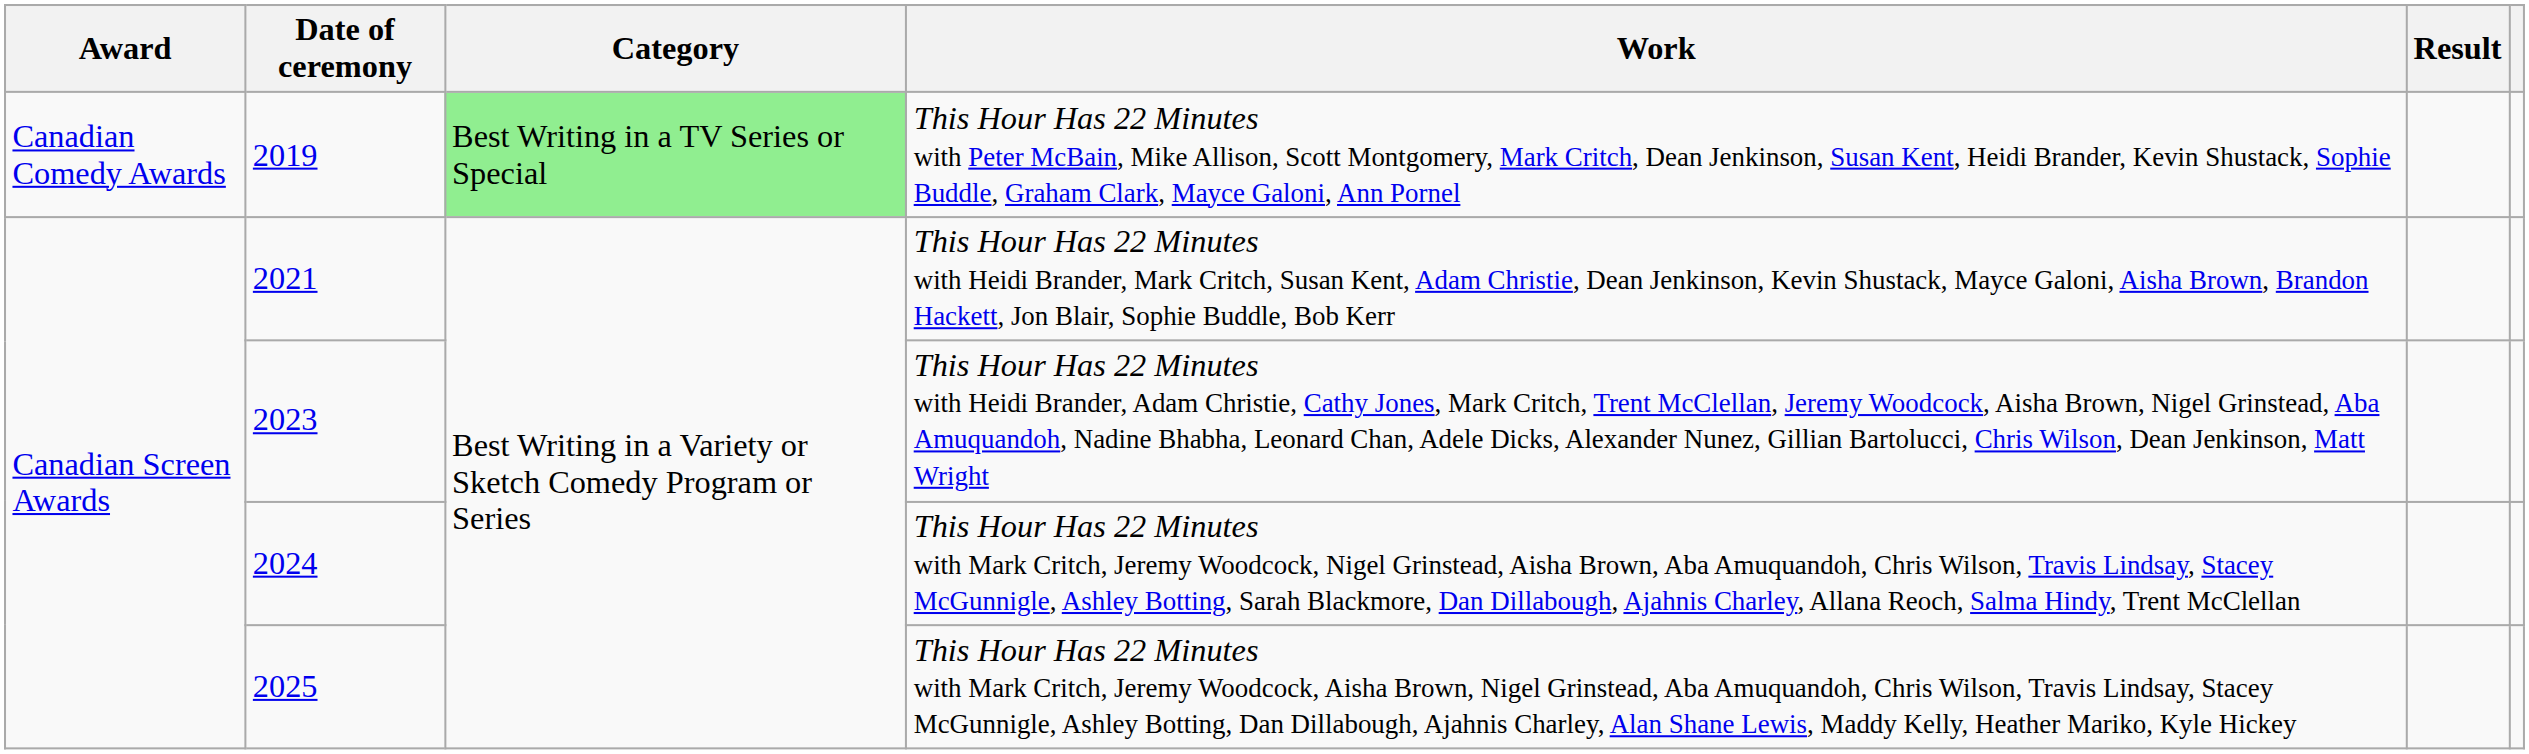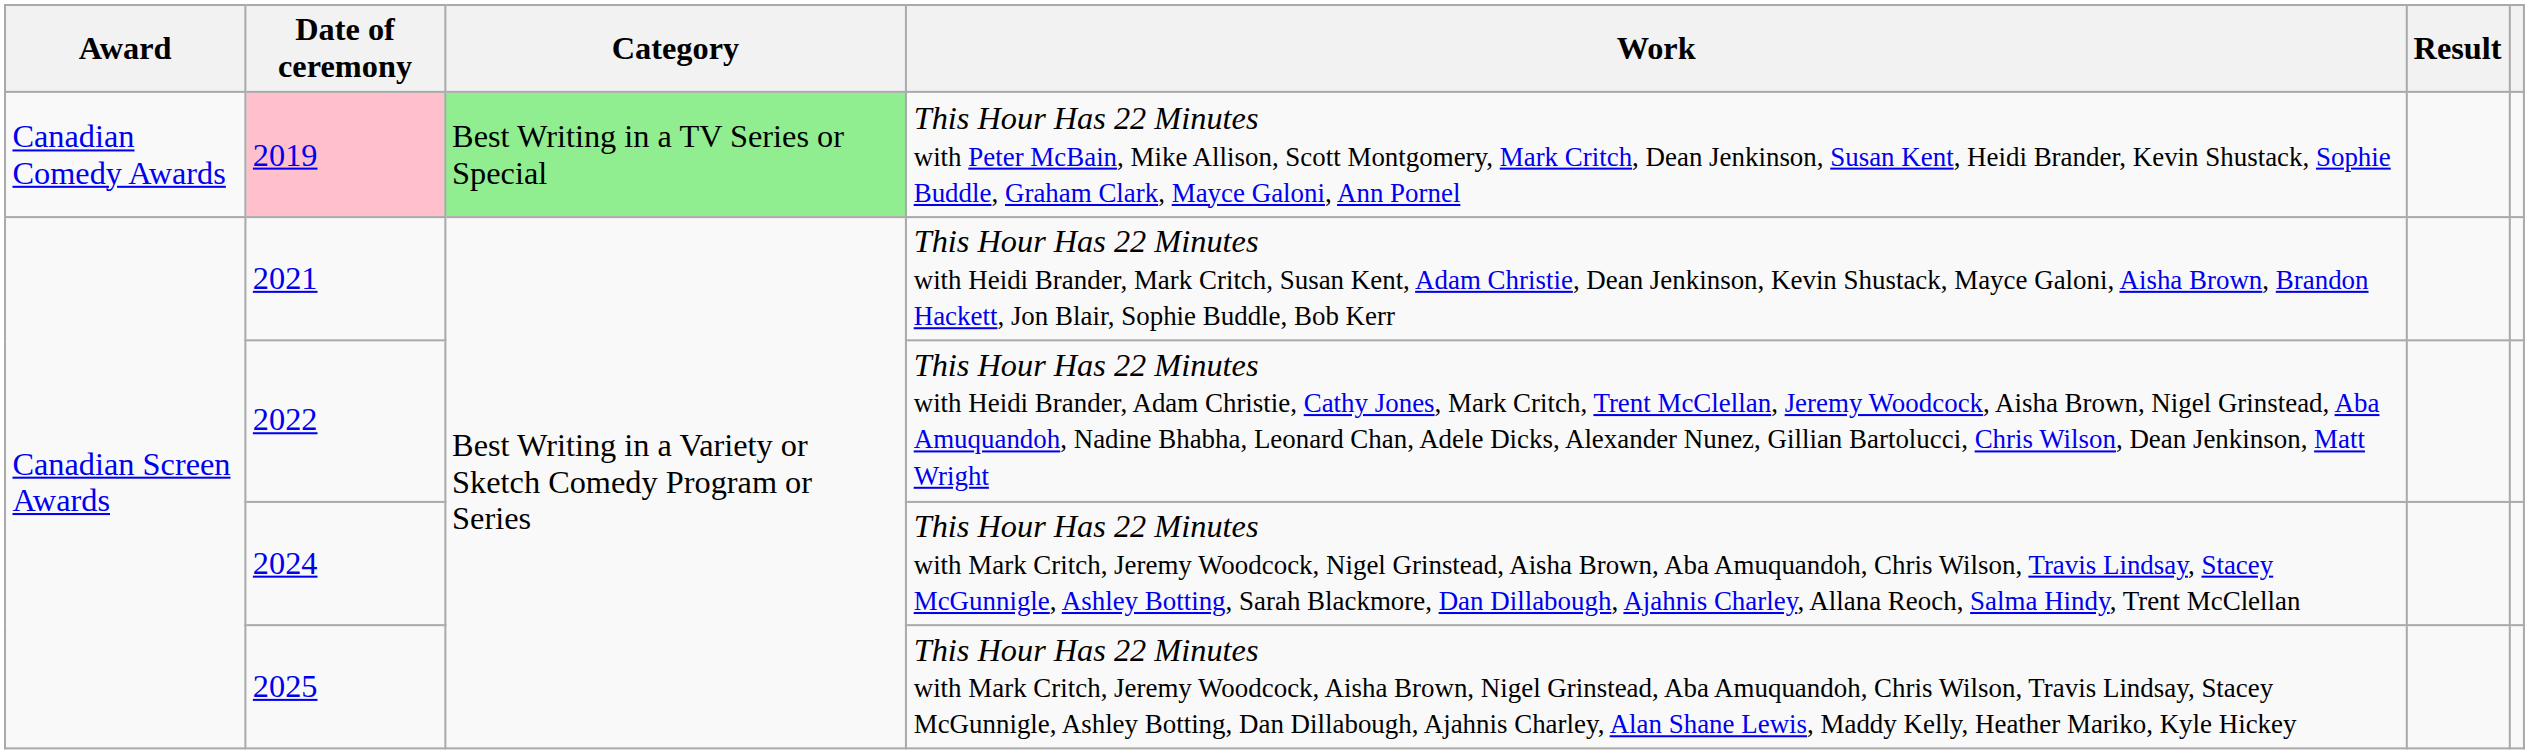row 2 | Date of ceremony: no background -> pink background
row 4 | Date of ceremony: 2023 -> 2022
